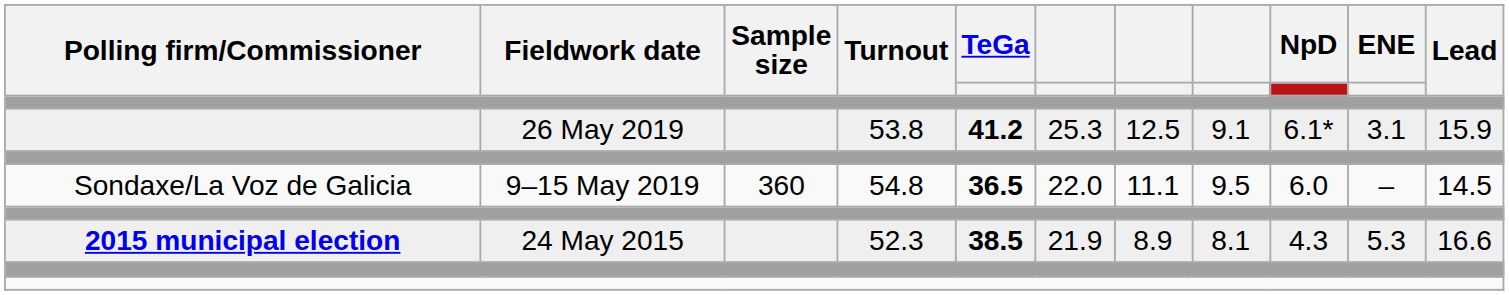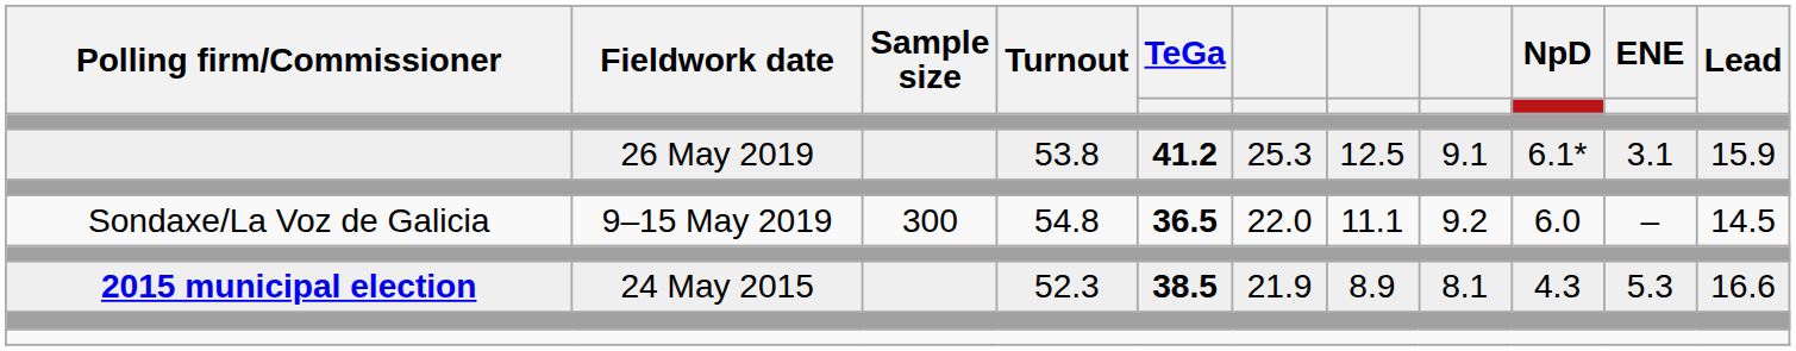9–15 May 2019 | Sample size: 360 -> 300
9–15 May 2019 | column 8: 9.5 -> 9.2
